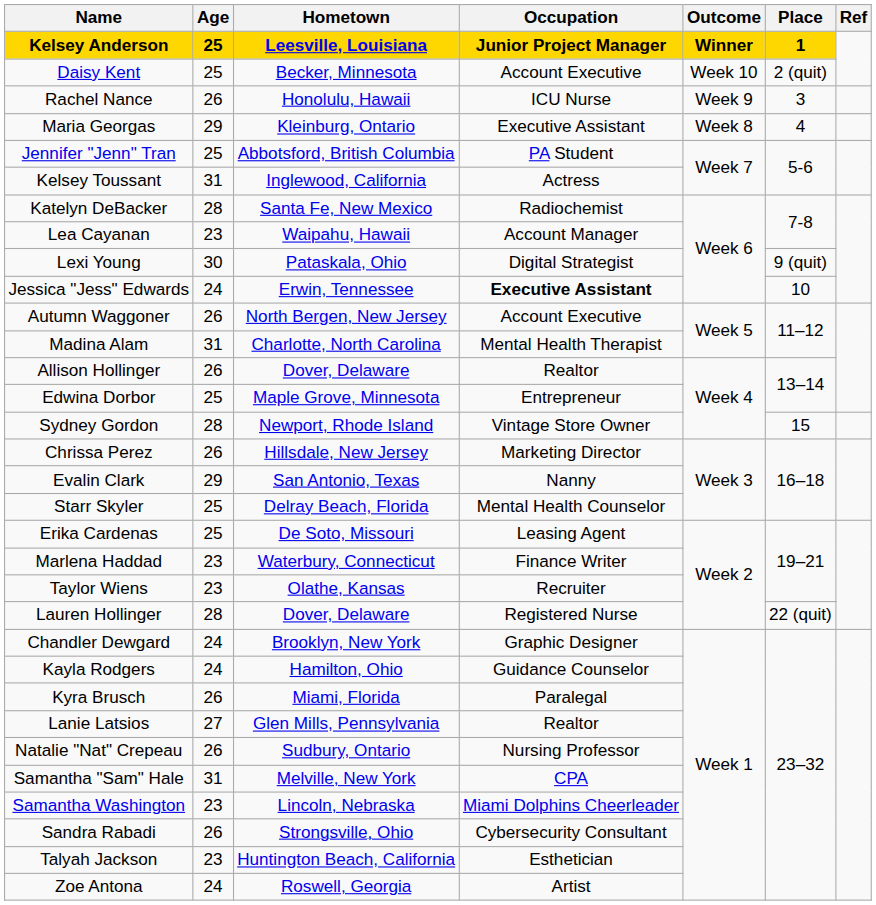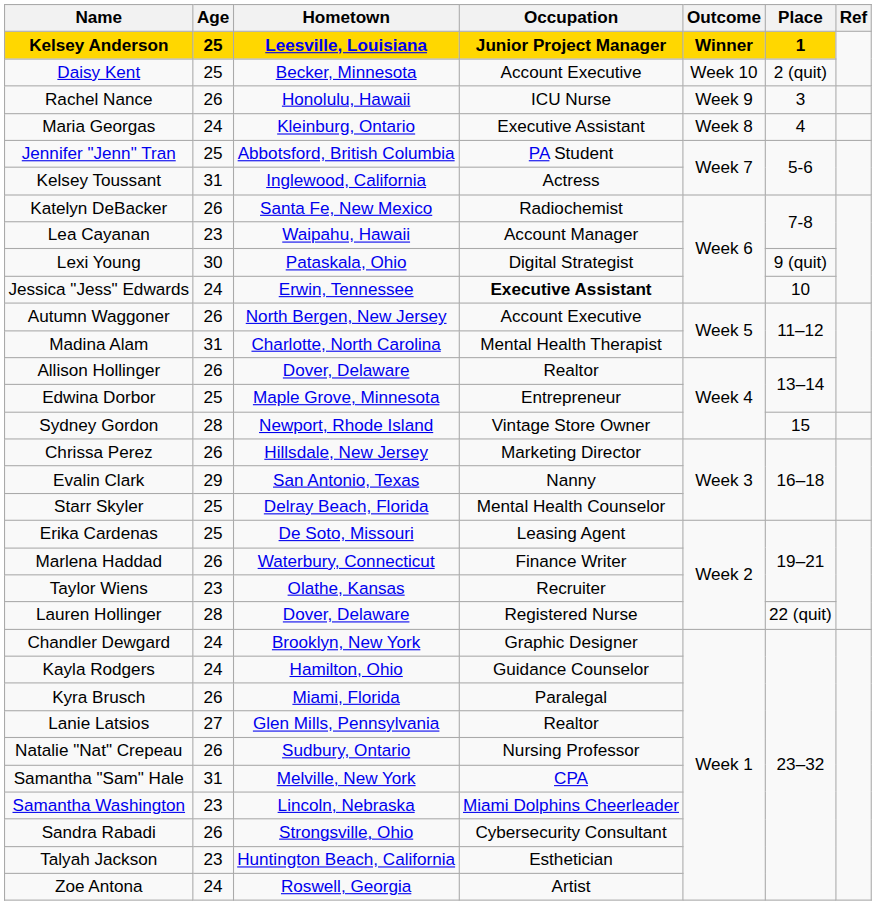Maria Georgas | Age: 29 -> 24
Katelyn DeBacker | Age: 28 -> 26
Marlena Haddad | Age: 23 -> 26
